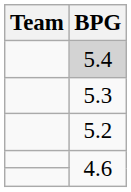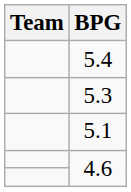row 2 | BPG: lightgrey background -> no background
row 4 | BPG: 5.2 -> 5.1
